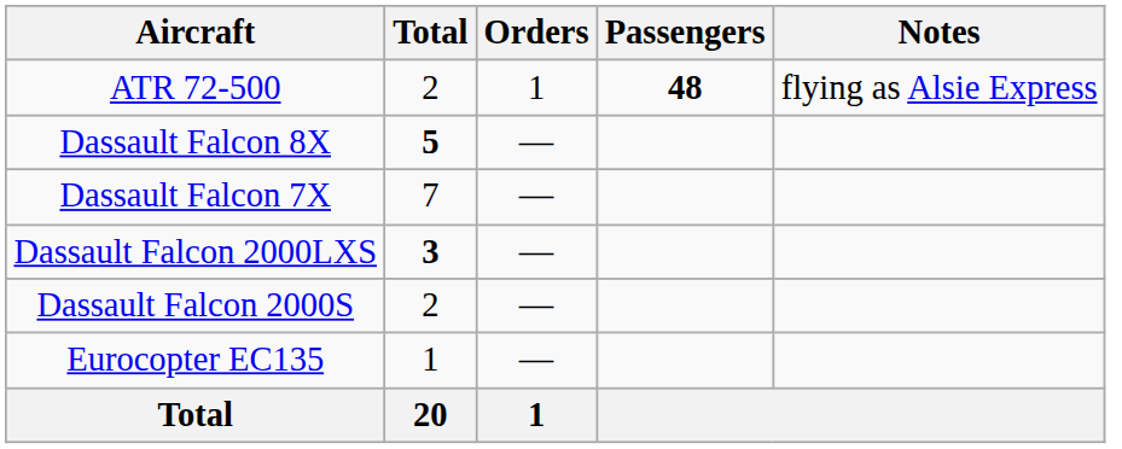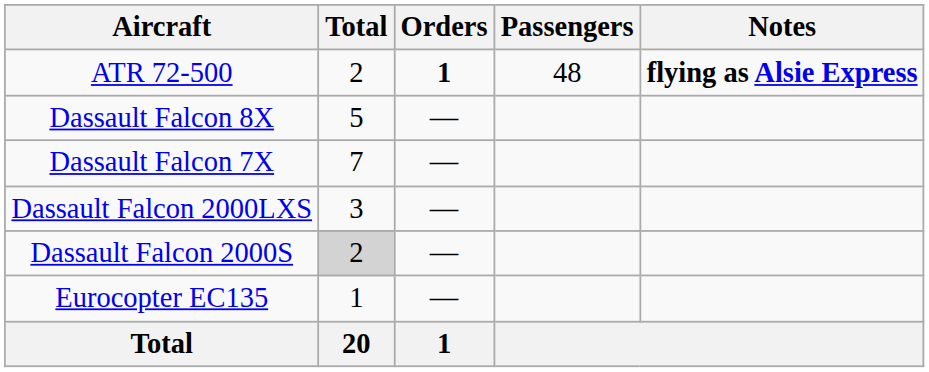ATR 72-500 | Orders: normal -> bold
ATR 72-500 | Passengers: bold -> normal
ATR 72-500 | Notes: normal -> bold
Dassault Falcon 8X | Total: bold -> normal
Dassault Falcon 2000LXS | Total: bold -> normal
Dassault Falcon 2000S | Total: no background -> lightgrey background
